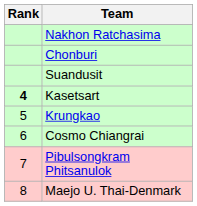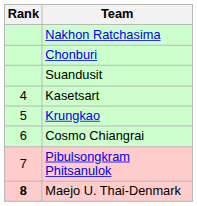Kasetsart | Rank: bold -> normal
Maejo U. Thai-Denmark | Rank: normal -> bold
